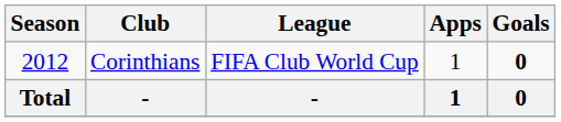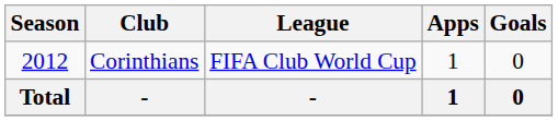Corinthians | Goals: bold -> normal
